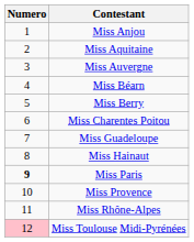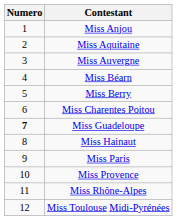Miss Guadeloupe | Numero: normal -> bold
Miss Paris | Numero: bold -> normal
Miss Toulouse Midi-Pyrénées | Numero: pink background -> no background
